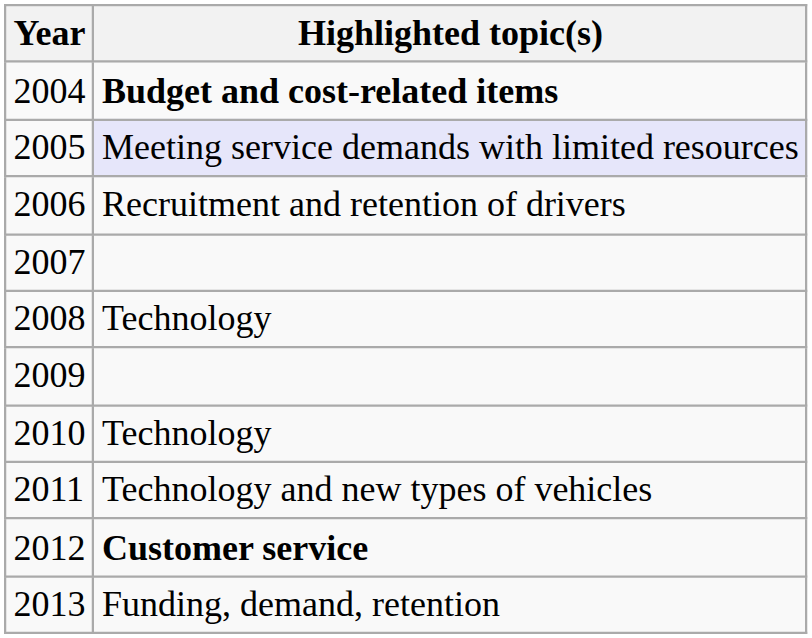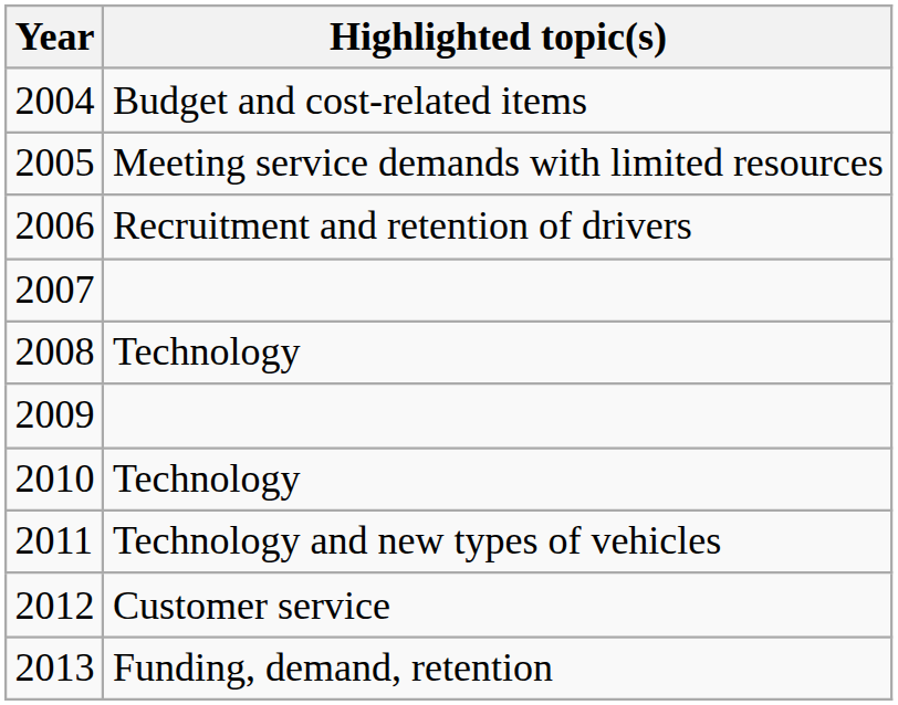2004 | Highlighted topic(s): bold -> normal
2005 | Highlighted topic(s): lavender background -> no background
2012 | Highlighted topic(s): bold -> normal
